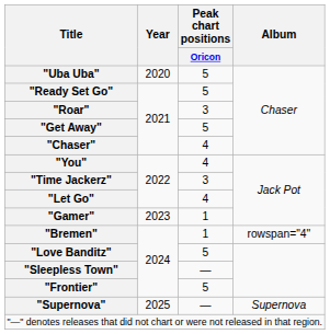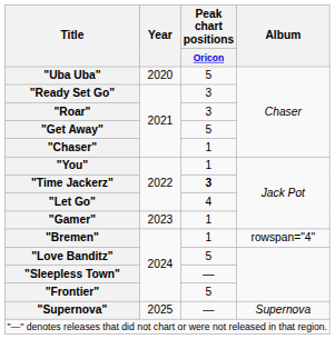"Ready Set Go" | Peak chart positions / Oricon: 5 -> 3
"Chaser" | Peak chart positions / Oricon: 4 -> 1
"You" | Peak chart positions / Oricon: 4 -> 1
"Time Jackerz" | Peak chart positions / Oricon: normal -> bold
